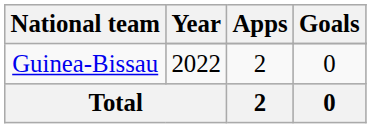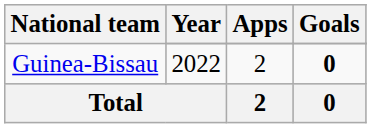2022 | Goals: normal -> bold
